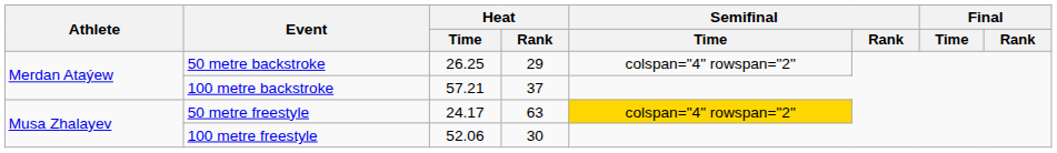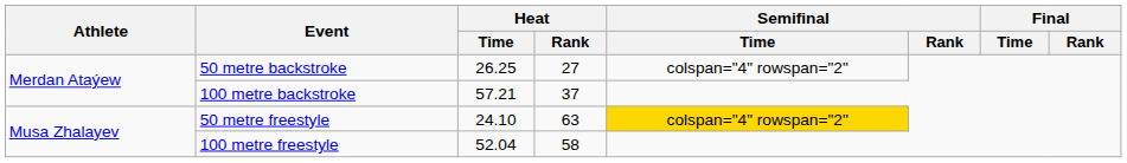50 metre backstroke | Heat / Rank: 29 -> 27
50 metre freestyle | Heat / Time: 24.17 -> 24.10
100 metre freestyle | Heat / Time: 52.06 -> 52.04
100 metre freestyle | Heat / Rank: 30 -> 58
